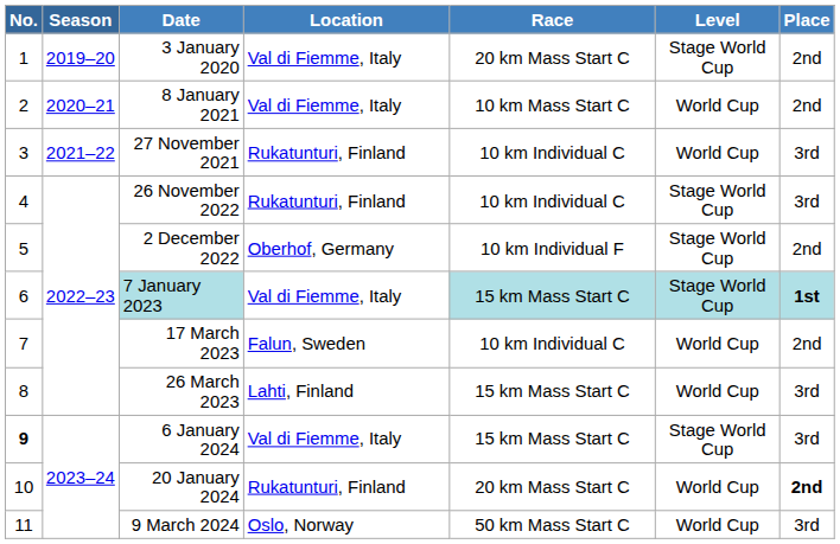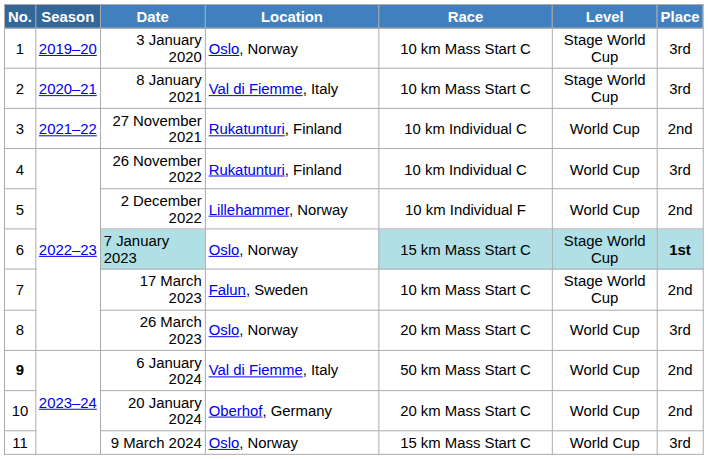3 January 2020 | Location: Val di Fiemme, Italy -> Oslo, Norway
3 January 2020 | Race: 20 km Mass Start C -> 10 km Mass Start C
3 January 2020 | Place: 2nd -> 3rd
8 January 2021 | Level: World Cup -> Stage World Cup
8 January 2021 | Place: 2nd -> 3rd
27 November 2021 | Place: 3rd -> 2nd
26 November 2022 | Level: Stage World Cup -> World Cup
2 December 2022 | Location: Oberhof, Germany -> Lillehammer, Norway
2 December 2022 | Level: Stage World Cup -> World Cup
7 January 2023 | Location: Val di Fiemme, Italy -> Oslo, Norway
17 March 2023 | Race: 10 km Individual C -> 10 km Mass Start C
17 March 2023 | Level: World Cup -> Stage World Cup
26 March 2023 | Location: Lahti, Finland -> Oslo, Norway
26 March 2023 | Race: 15 km Mass Start C -> 20 km Mass Start C
6 January 2024 | Race: 15 km Mass Start C -> 50 km Mass Start C
6 January 2024 | Level: Stage World Cup -> World Cup
6 January 2024 | Place: 3rd -> 2nd
20 January 2024 | Location: Rukatunturi, Finland -> Oberhof, Germany
20 January 2024 | Place: bold -> normal
9 March 2024 | Race: 50 km Mass Start C -> 15 km Mass Start C
